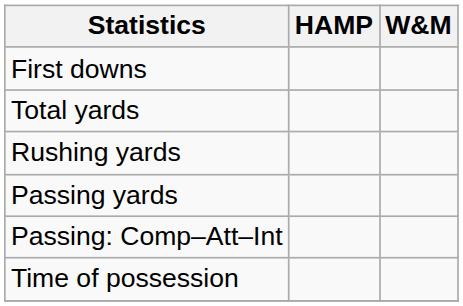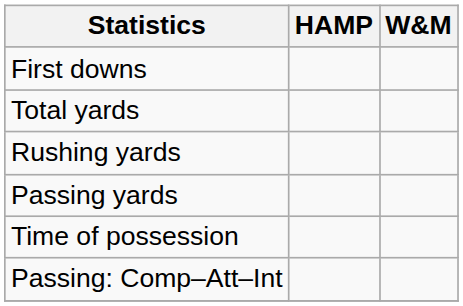rows swapped: Passing: Comp–Att–Int <-> Time of possession
